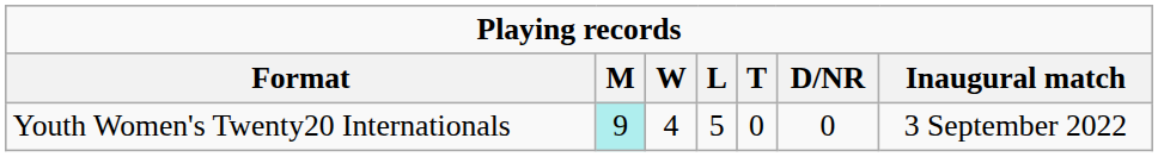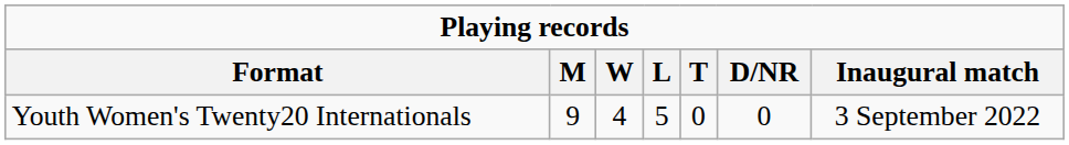Youth Women's Twenty20 Internationals | M: paleturquoise background -> no background
